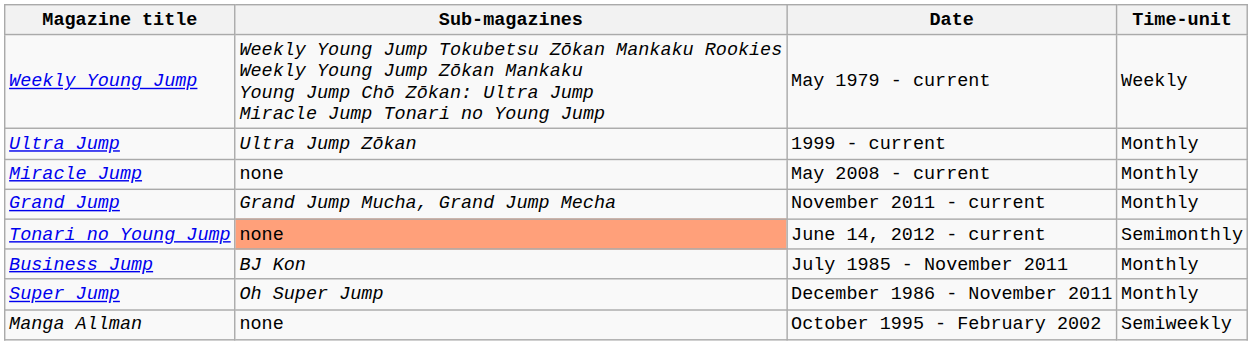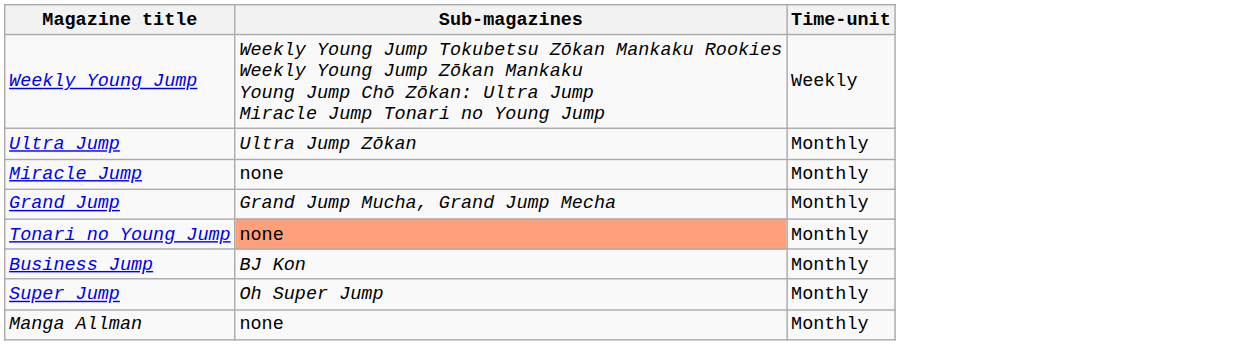- column: Date | May 1979 - current | 1999 - current | May 2008 - current | November 2011 - current | June 14, 2012 - current | July 1985 - November 2011 | December 1986 - November 2011 | October 1995 - February 2002
Tonari no Young Jump | Time-unit: Semimonthly -> Monthly
Manga Allman | Time-unit: Semiweekly -> Monthly
